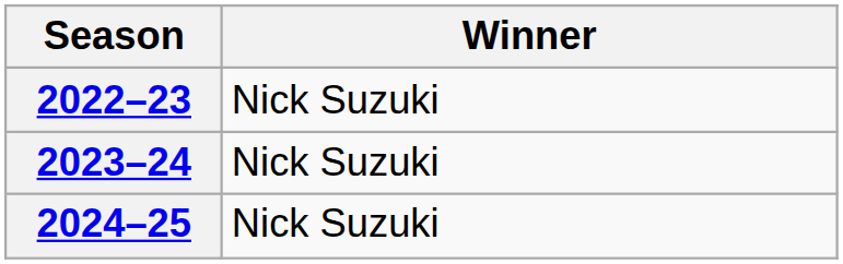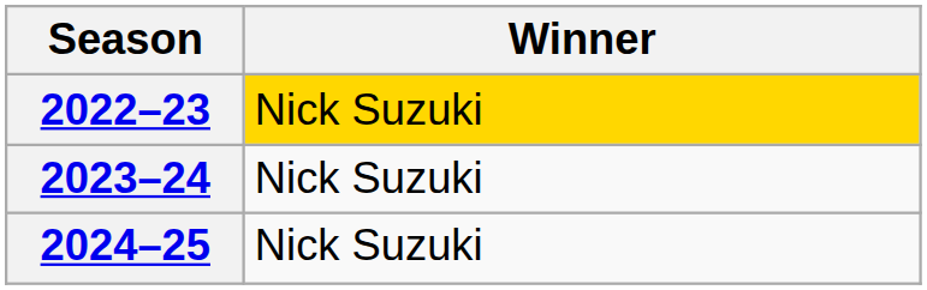2022–23 | Winner: no background -> gold background
